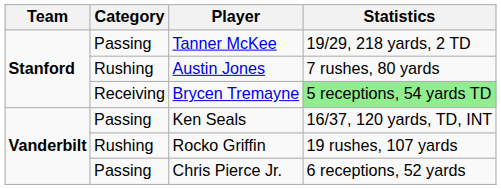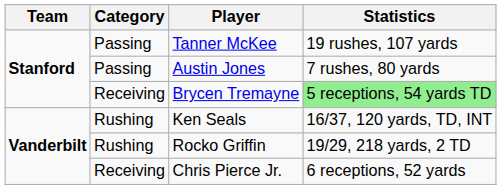Tanner McKee | Statistics: 19/29, 218 yards, 2 TD -> 19 rushes, 107 yards
Austin Jones | Category: Rushing -> Passing
Ken Seals | Category: Passing -> Rushing
Rocko Griffin | Statistics: 19 rushes, 107 yards -> 19/29, 218 yards, 2 TD
Chris Pierce Jr. | Category: Passing -> Receiving
